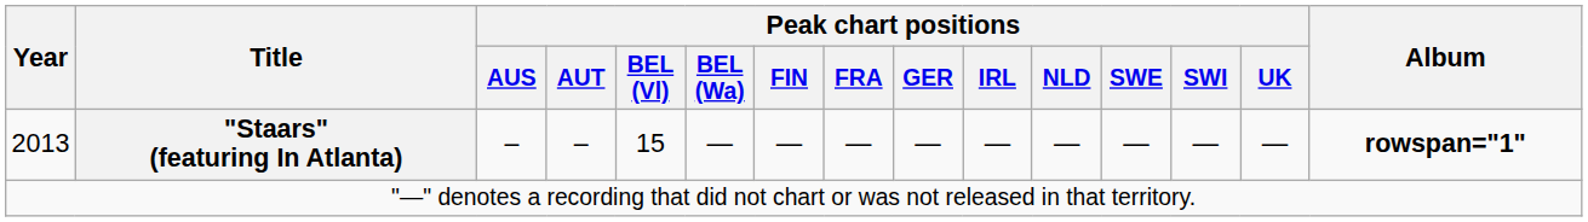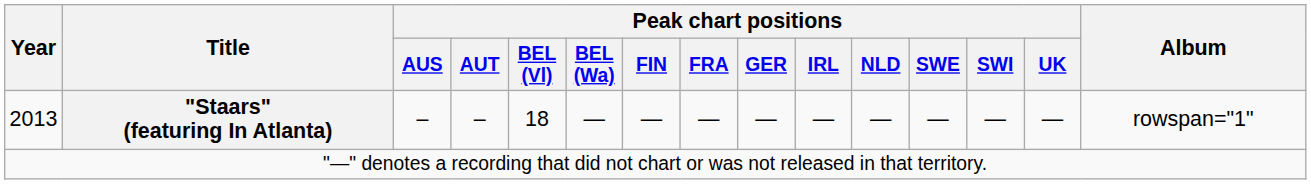2013 | Peak chart positions / BEL (Vl): 15 -> 18
2013 | Album: bold -> normal
